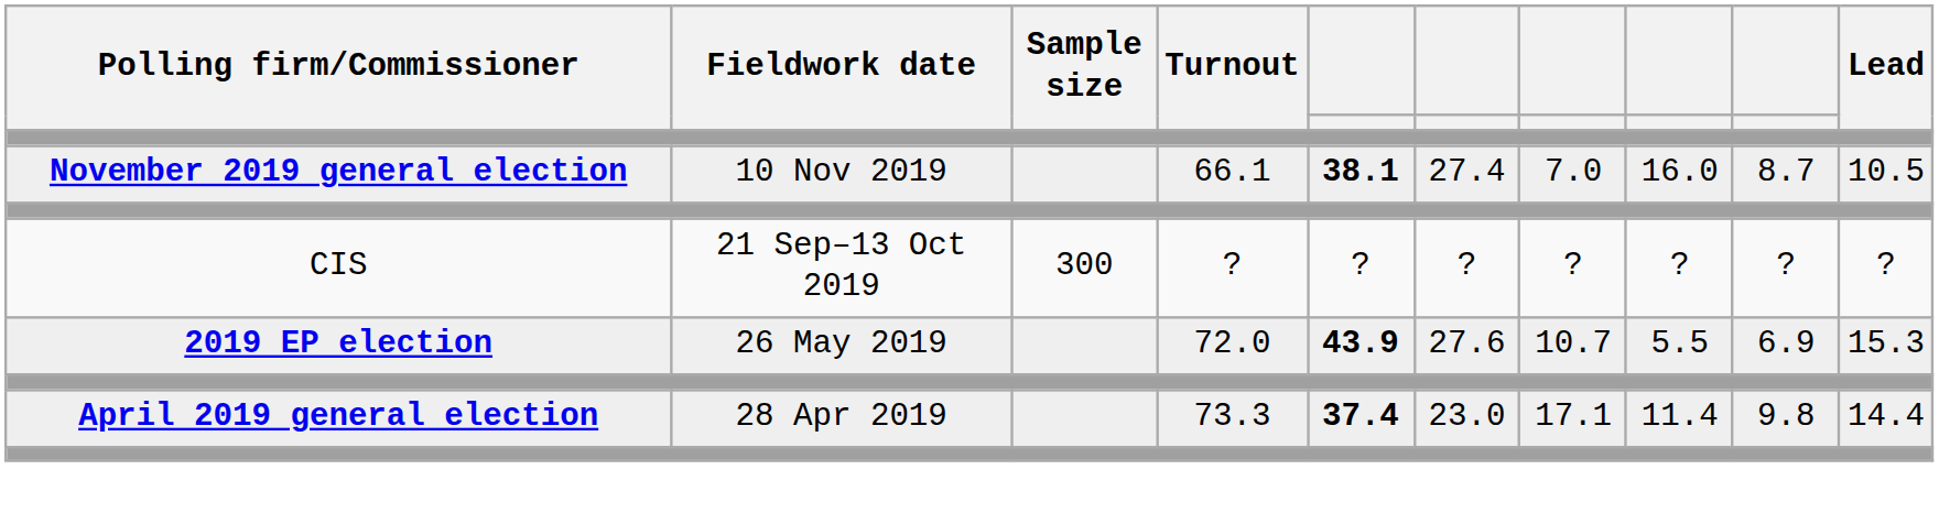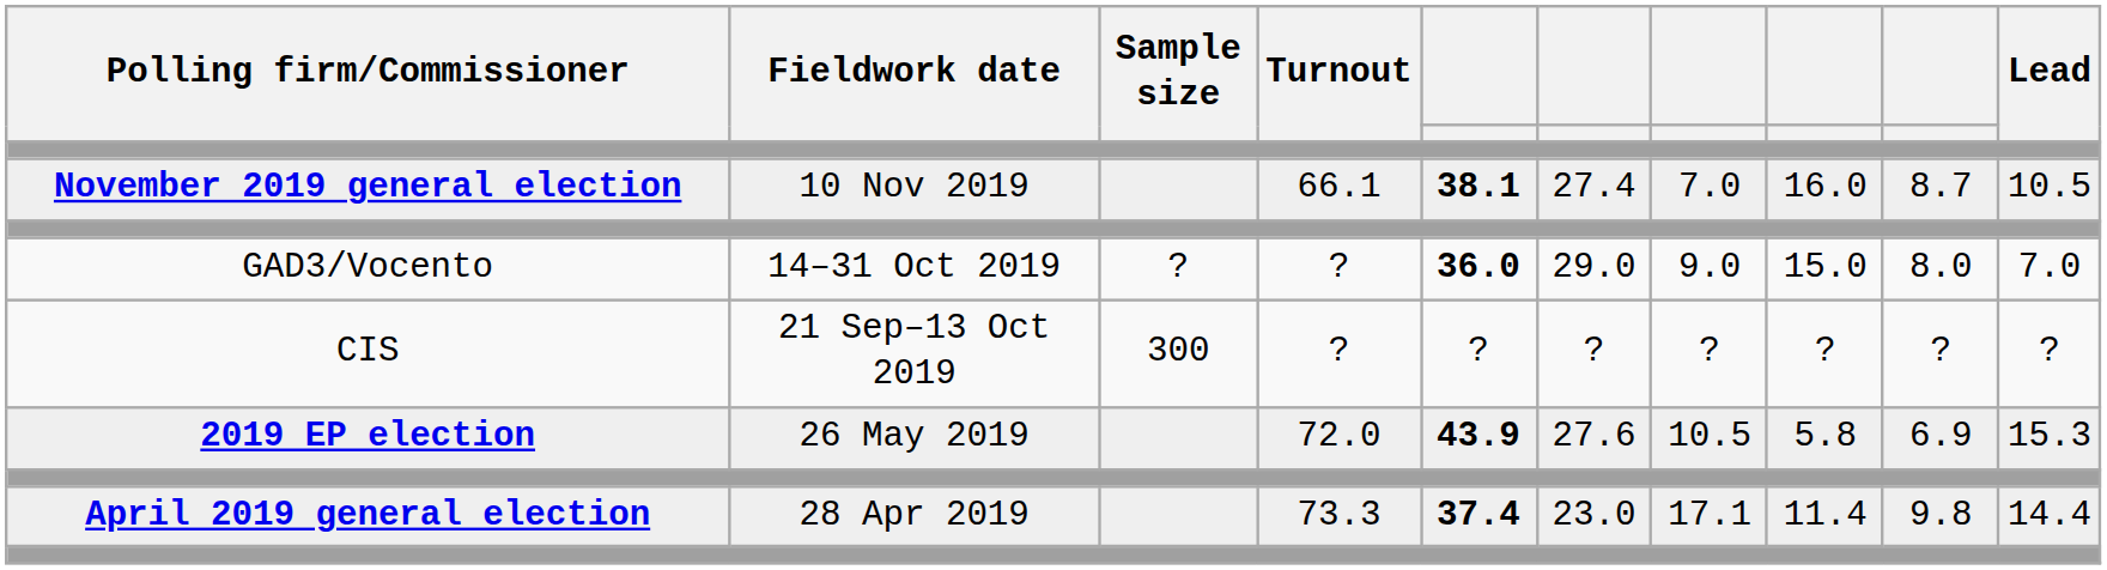+ row: GAD3/Vocento | 14–31 Oct 2019 | ? | ? | 36.0 | 29.0 | 9.0 | 15.0 | 8.0 | 7.0
2019 EP election | column 7: 10.7 -> 10.5
2019 EP election | column 8: 5.5 -> 5.8
